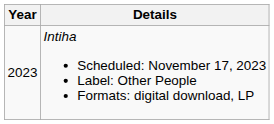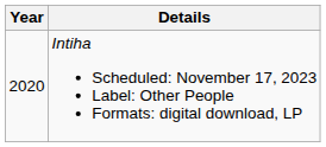row 2 | Year: 2023 -> 2020
